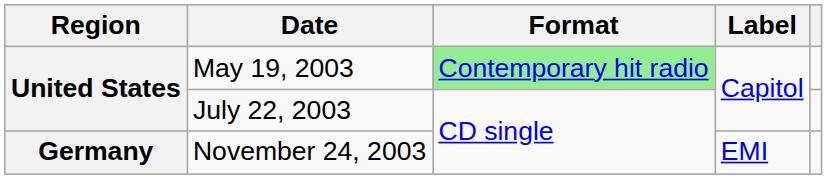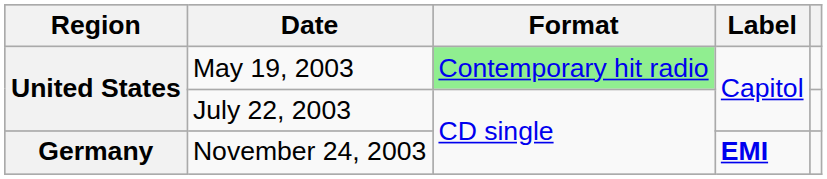November 24, 2003 | Label: normal -> bold
